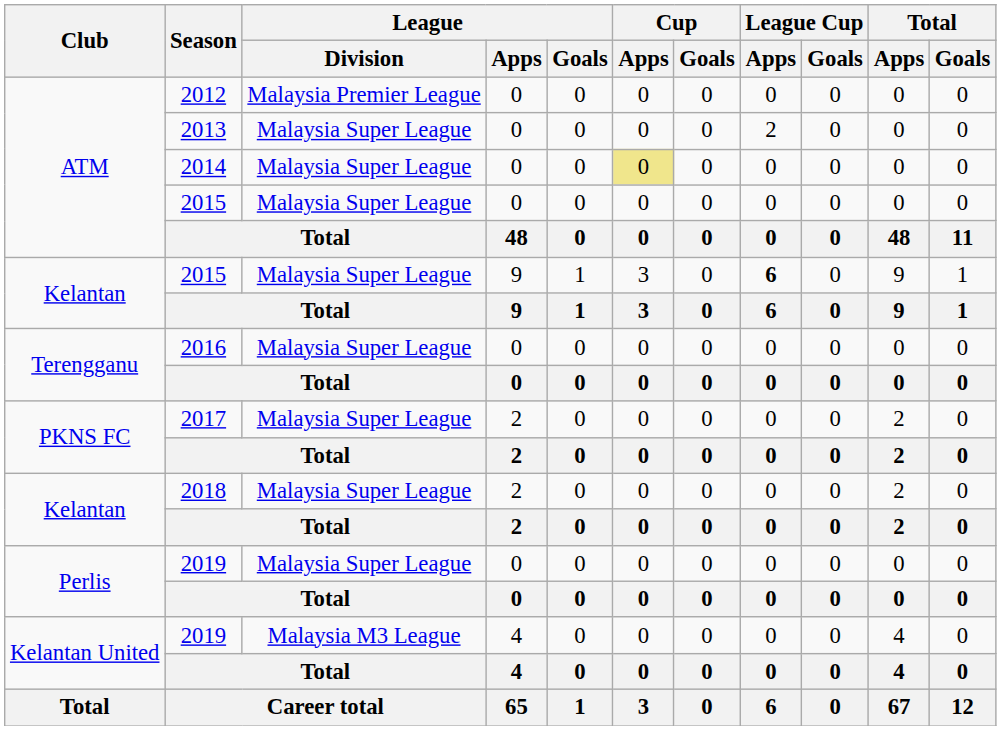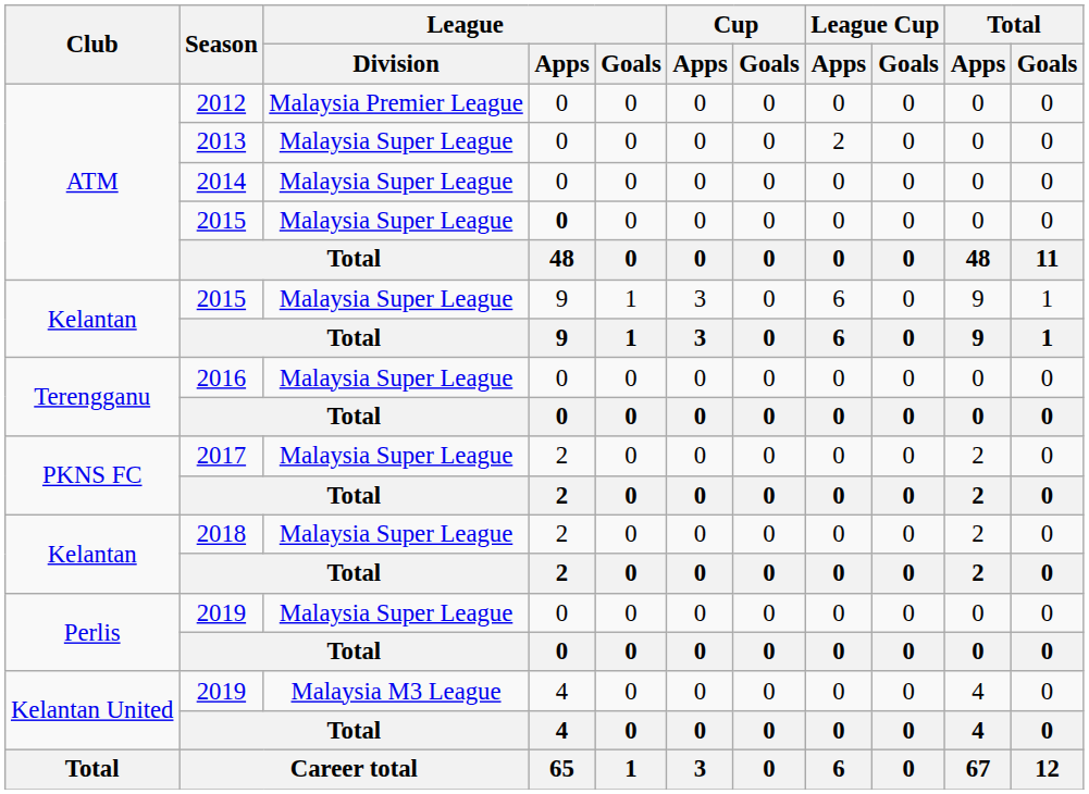2014 | Cup / Apps: khaki background -> no background
ATM / 2015 | League / Apps: normal -> bold
Kelantan / 2015 | League Cup / Apps: bold -> normal
